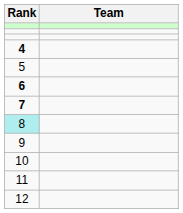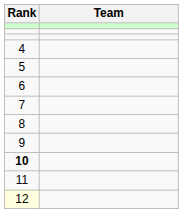row 5 | Rank: bold -> normal
row 7 | Rank: bold -> normal
row 8 | Rank: bold -> normal
row 9 | Rank: paleturquoise background -> no background
row 11 | Rank: normal -> bold
row 13 | Rank: no background -> lightyellow background
